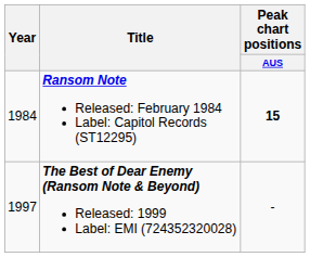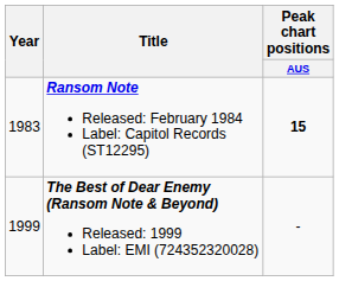row 3 | Year: 1984 -> 1983
row 4 | Year: 1997 -> 1999
